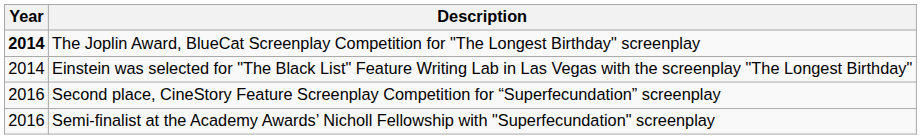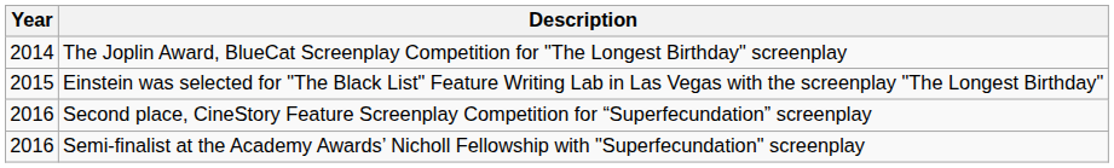row 2 | Year: bold -> normal
row 3 | Year: 2014 -> 2015
